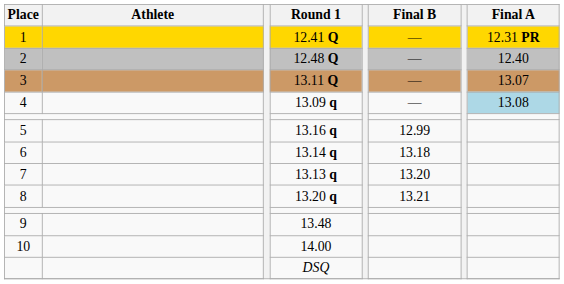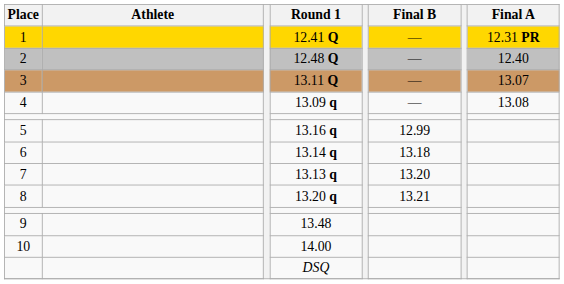13.09 q | Final A: lightblue background -> no background
